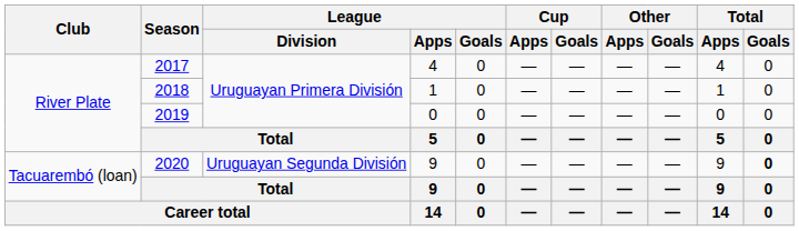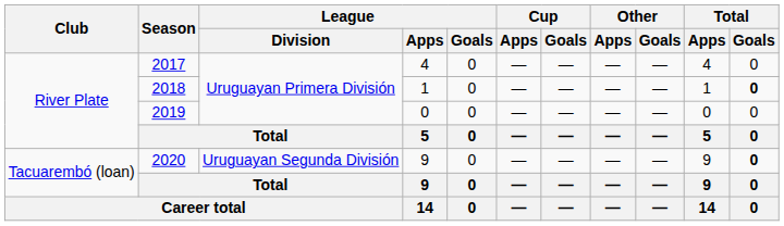2018 | Total / Goals: normal -> bold
